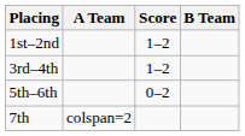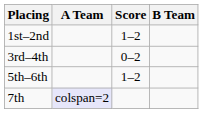3rd–4th | Score: 1–2 -> 0–2
5th–6th | Score: 0–2 -> 1–2
7th | A Team: no background -> lavender background
